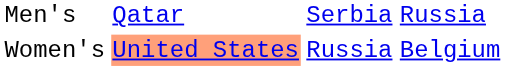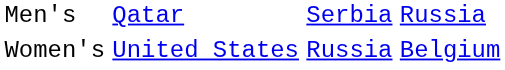Women's | column 2: lightsalmon background -> no background
